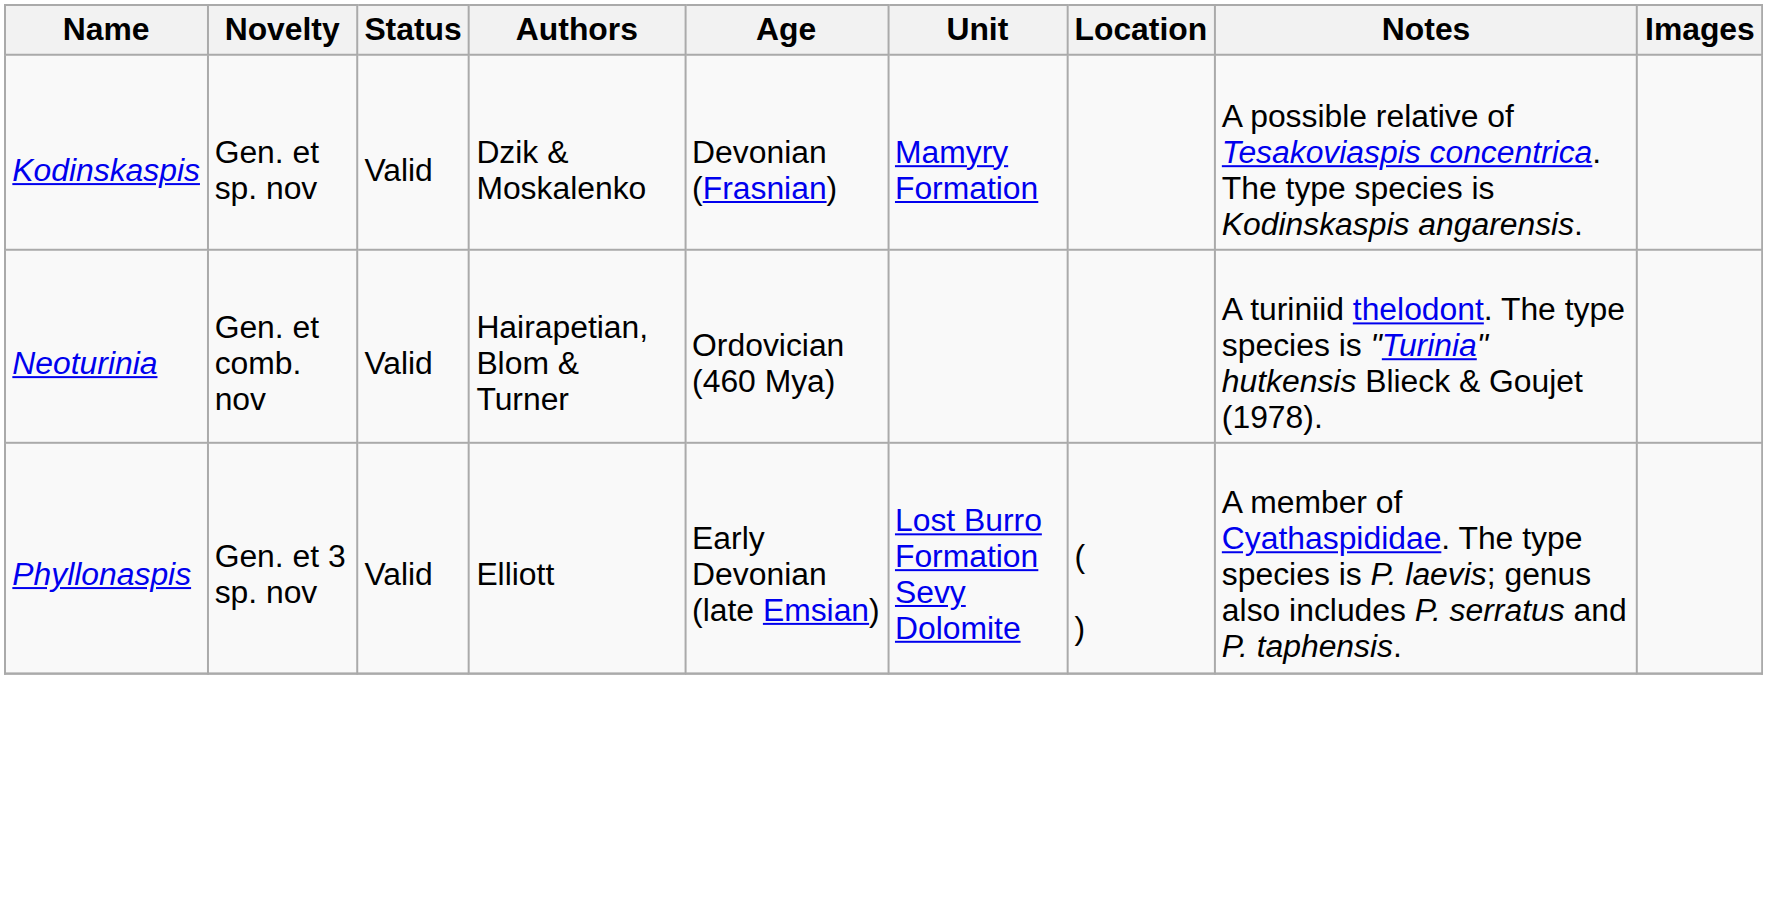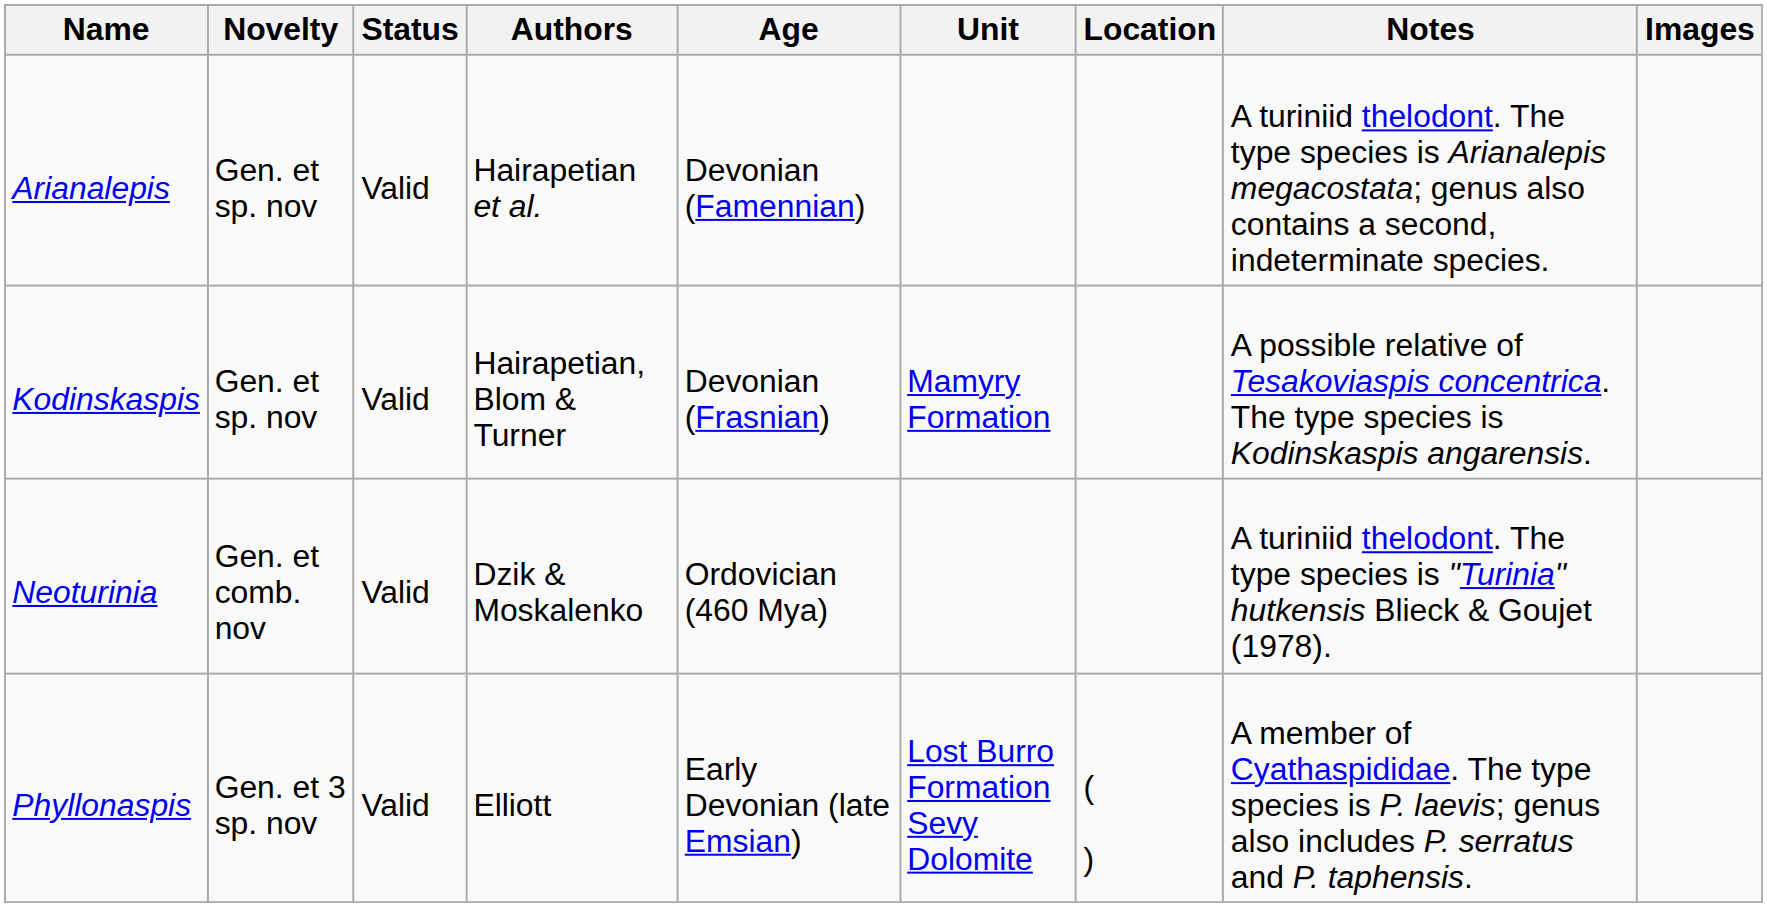+ row: Arianalepis | Gen. et sp. nov | Valid | Hairapetian et al. | Devonian (Famennian) | A turiniid thelodont. The type species is Arianalepis megacostata; genus also contains a second, indeterminate species.
Kodinskaspis | Authors: Dzik & Moskalenko -> Hairapetian, Blom & Turner
Neoturinia | Authors: Hairapetian, Blom & Turner -> Dzik & Moskalenko
